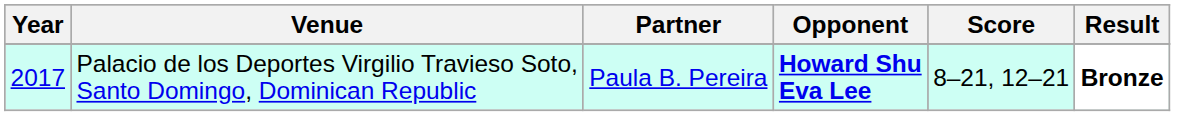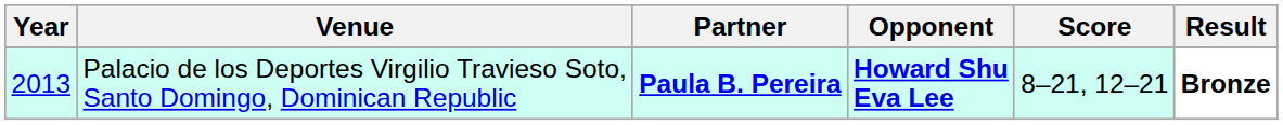row 2 | Year: 2017 -> 2013
row 2 | Partner: normal -> bold
